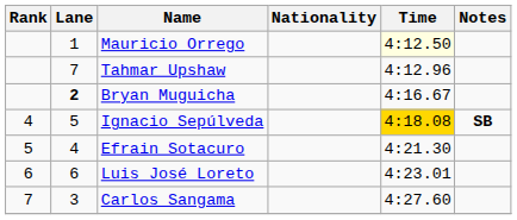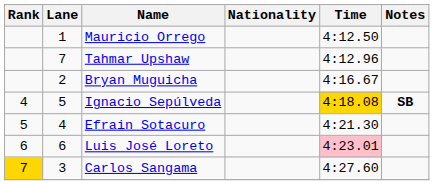Mauricio Orrego | Time: lightyellow background -> no background
Bryan Muguicha | Lane: bold -> normal
Luis José Loreto | Time: no background -> pink background
Carlos Sangama | Rank: no background -> gold background
